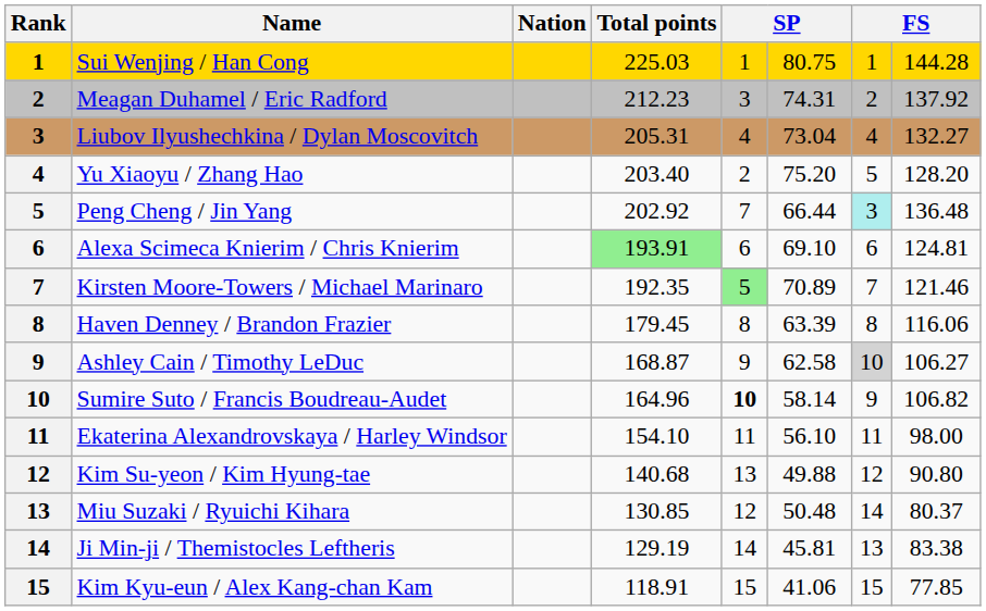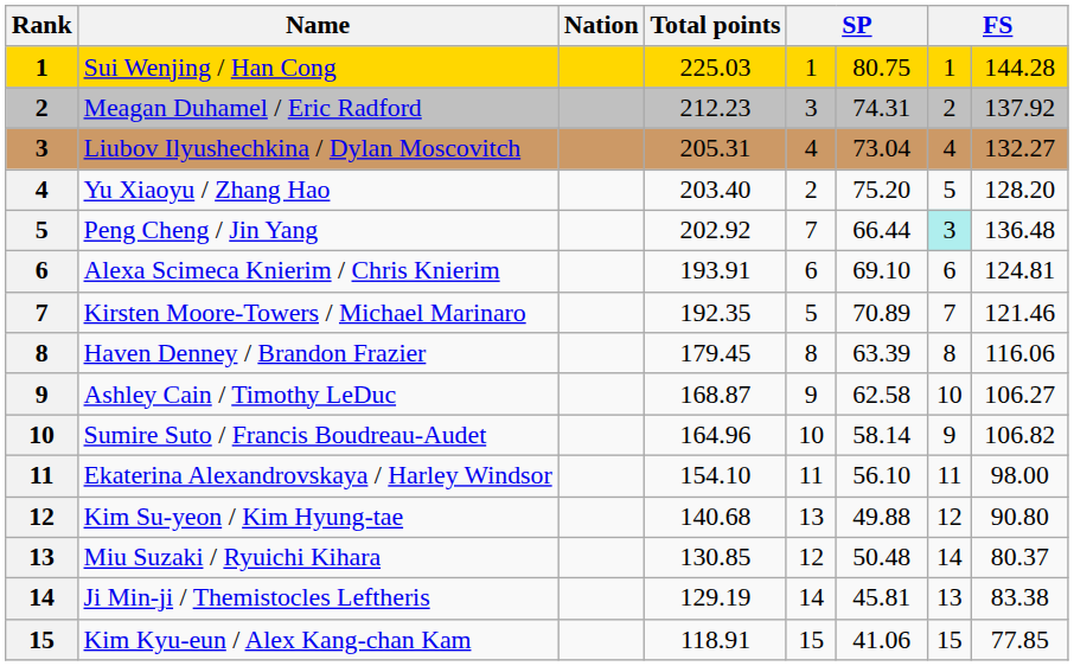Alexa Scimeca Knierim / Chris Knierim | Total points: lightgreen background -> no background
Kirsten Moore-Towers / Michael Marinaro | column 5: lightgreen background -> no background
Ashley Cain / Timothy LeDuc | column 7: lightgrey background -> no background
Sumire Suto / Francis Boudreau-Audet | column 5: bold -> normal
